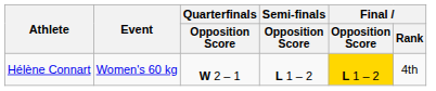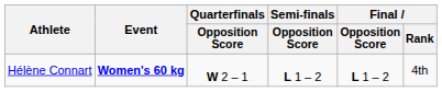Hélène Connart | Event: normal -> bold
Hélène Connart | Final / Opposition Score: gold background -> no background
